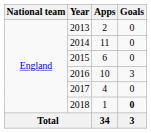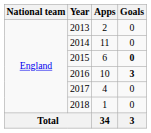2015 | Goals: normal -> bold
2016 | Goals: normal -> bold
2018 | Goals: bold -> normal
